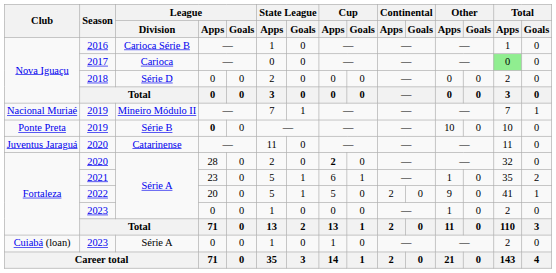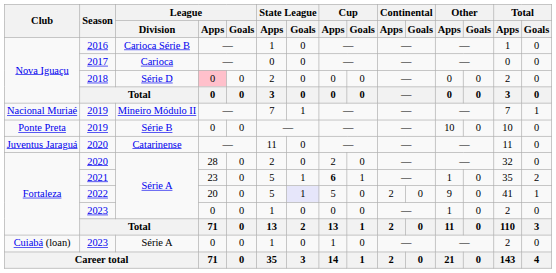2017 | Total / Apps: lightgreen background -> no background
2018 | League / Apps: no background -> pink background
Ponte Preta / 2019 | League / Apps: bold -> normal
Fortaleza / 2020 | Cup / Apps: bold -> normal
2021 | Cup / Apps: normal -> bold
2022 | State League / Goals: no background -> lavender background
